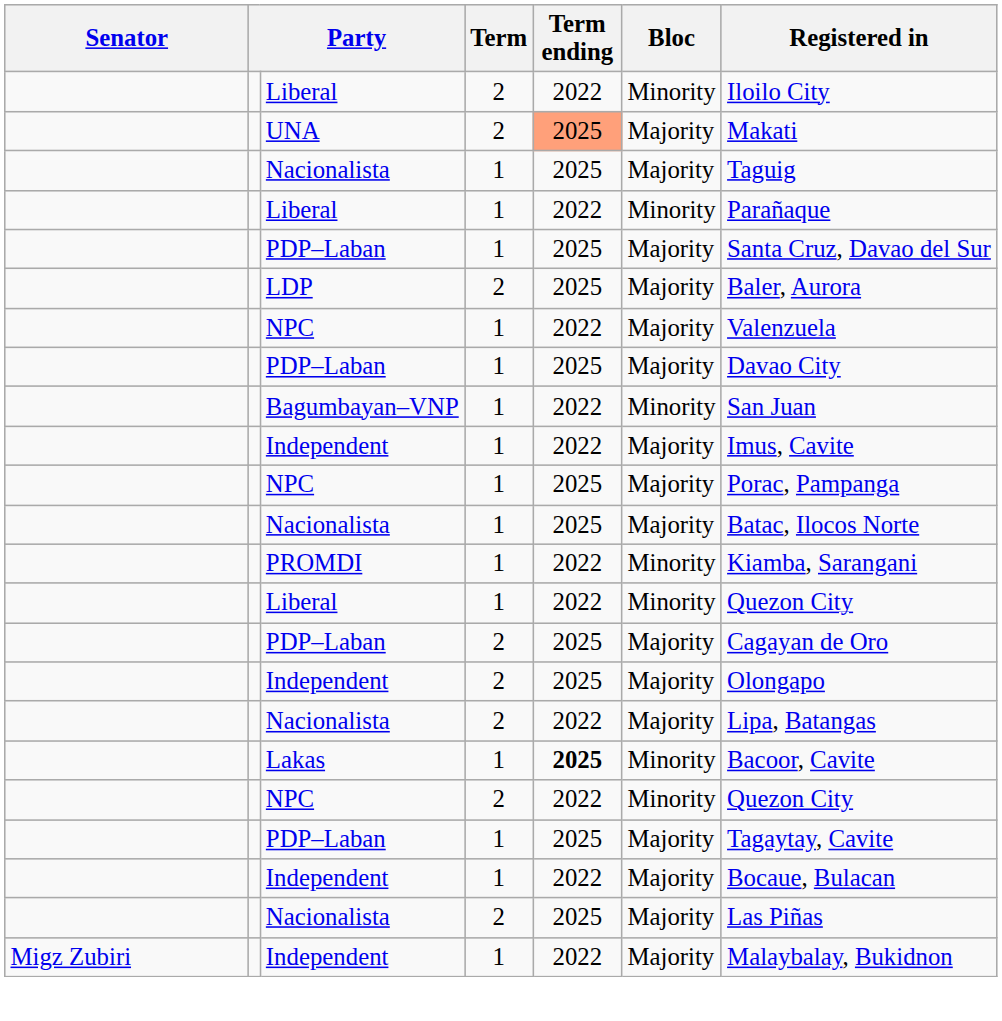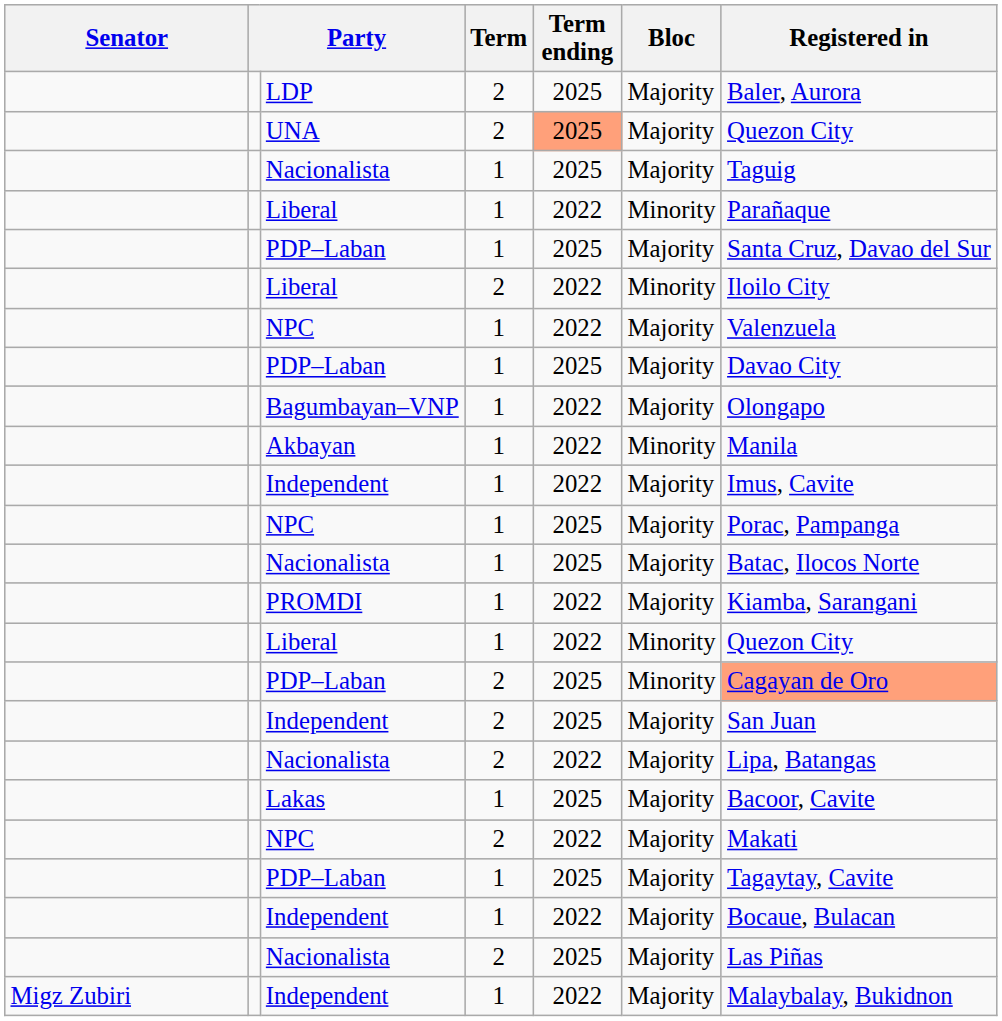rows swapped: LDP <-> Liberal / 2
UNA | Registered in: Makati -> Quezon City
Bagumbayan–VNP | Bloc: Minority -> Majority
Bagumbayan–VNP | Registered in: San Juan -> Olongapo
+ row: Akbayan | 1 | 2022 | Minority | Manila
PROMDI | Bloc: Minority -> Majority
PDP–Laban / 2 | Bloc: Majority -> Minority
PDP–Laban / 2 | Registered in: no background -> lightsalmon background
Independent / 2 | Registered in: Olongapo -> San Juan
Lakas | Term ending: bold -> normal
Lakas | Bloc: Minority -> Majority
NPC / 2 | Bloc: Minority -> Majority
NPC / 2 | Registered in: Quezon City -> Makati
